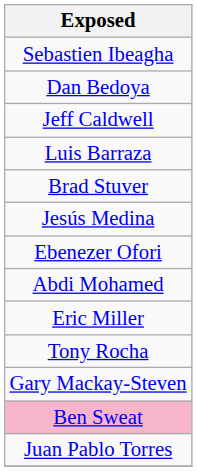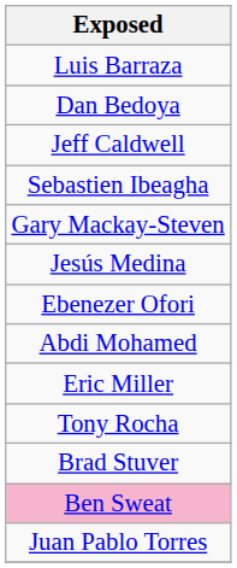row 2 | column 1: Sebastien Ibeagha -> Luis Barraza
row 5 | column 1: Luis Barraza -> Sebastien Ibeagha
row 6 | column 1: Brad Stuver -> Gary Mackay-Steven
row 12 | column 1: Gary Mackay-Steven -> Brad Stuver
